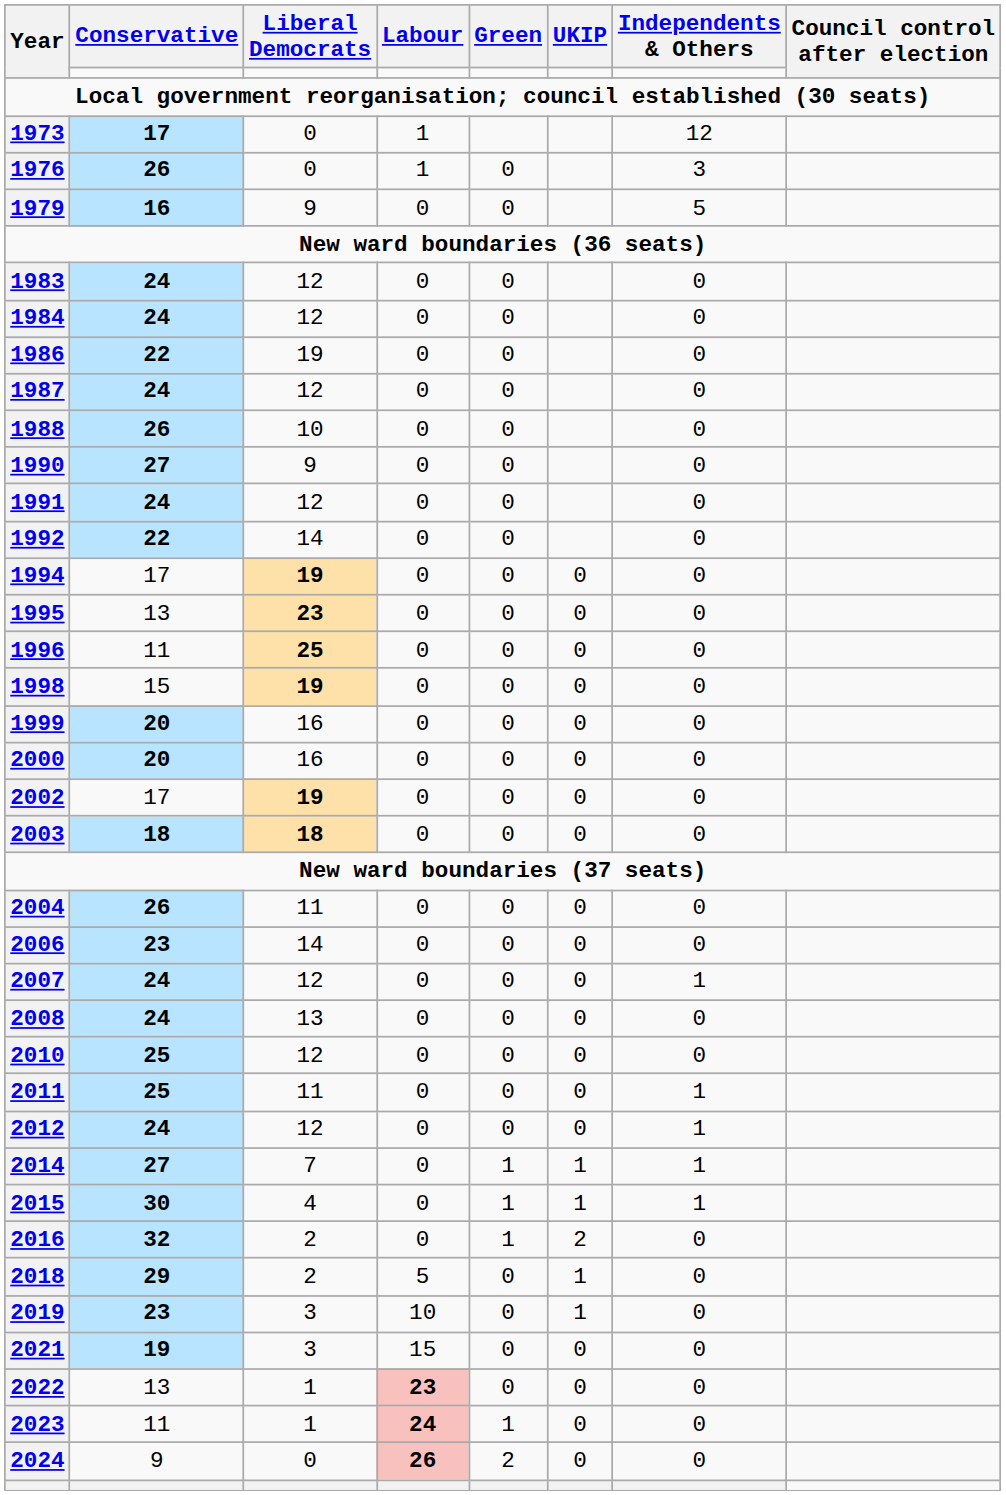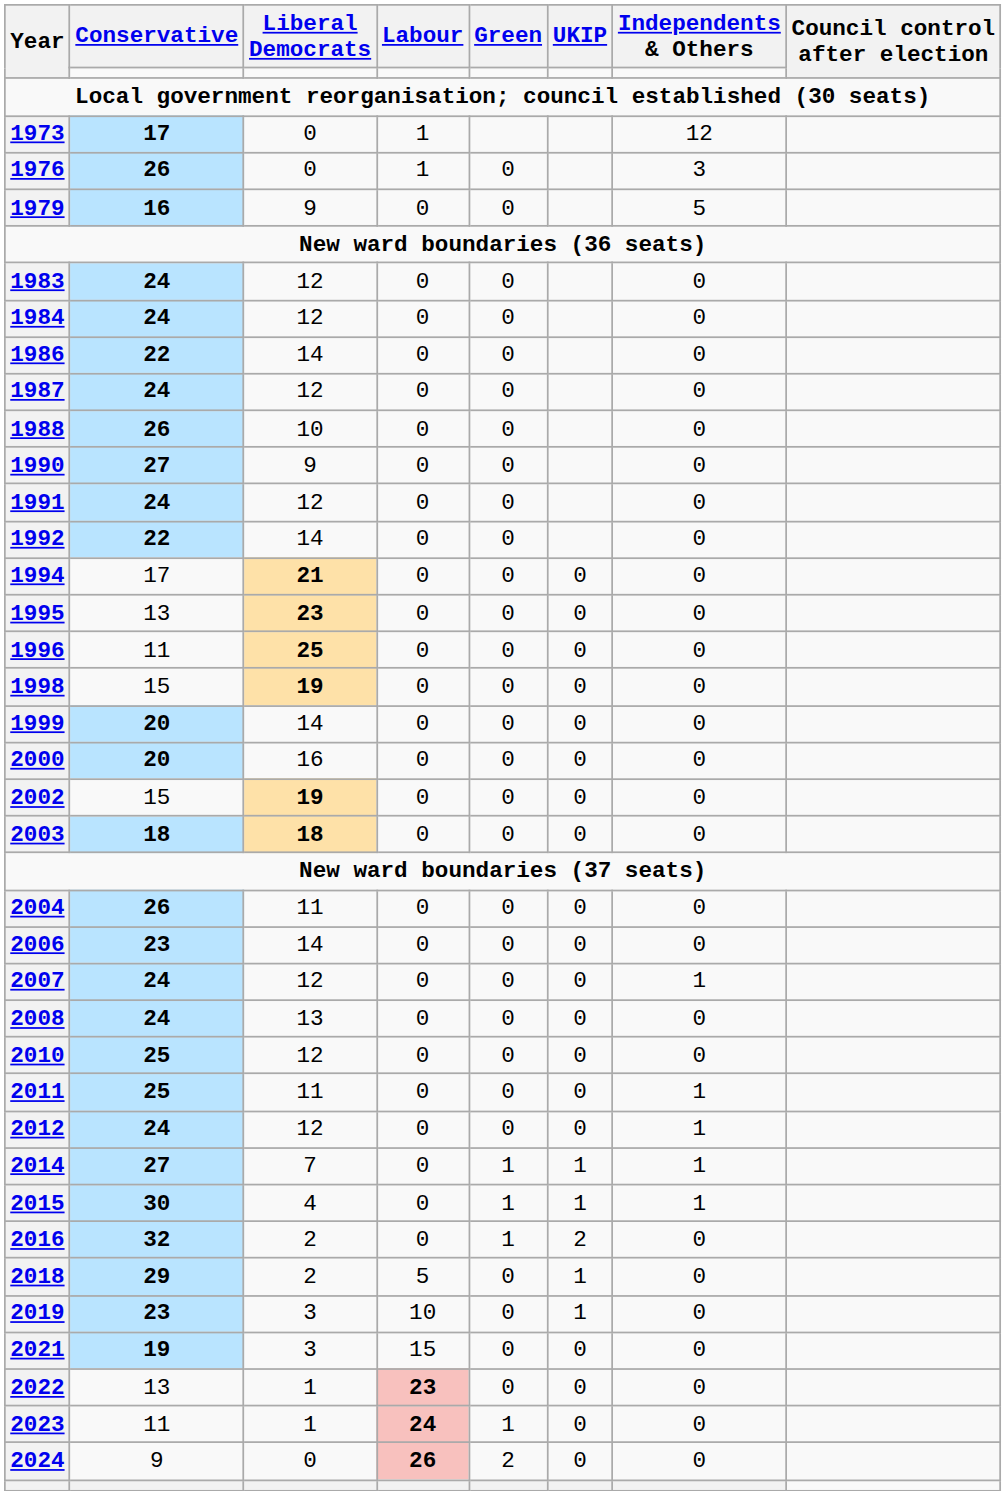1986 | Liberal Democrats: 19 -> 14
1994 | Liberal Democrats: 19 -> 21
1999 | Liberal Democrats: 16 -> 14
2002 | Conservative: 17 -> 15
